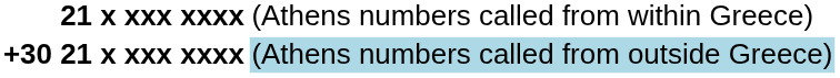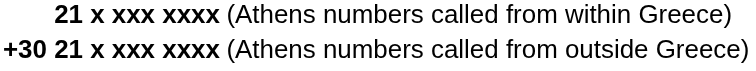+30 21 x xxx xxxx | column 2: lightblue background -> no background
